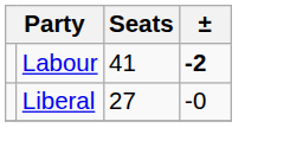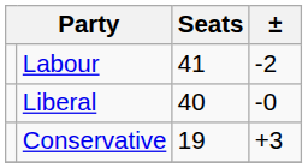Labour | ±: bold -> normal
Liberal | Seats: 27 -> 40
+ row: Conservative | 19 | +3
